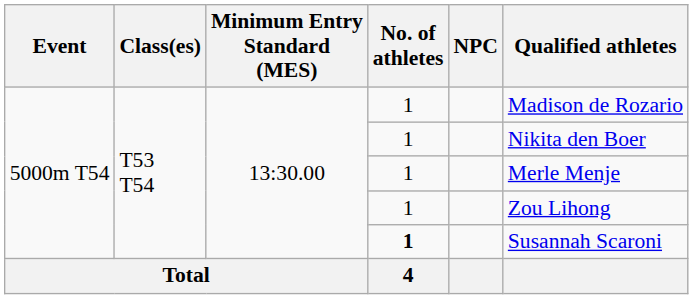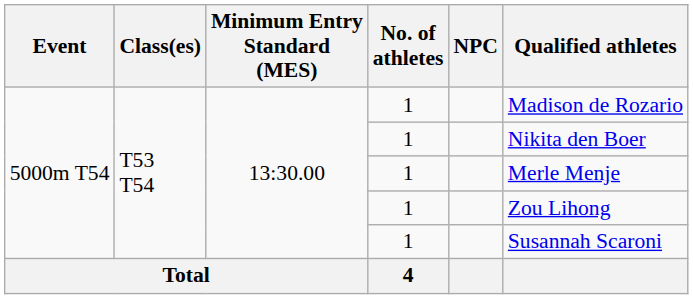row 6 | No. of athletes: bold -> normal
